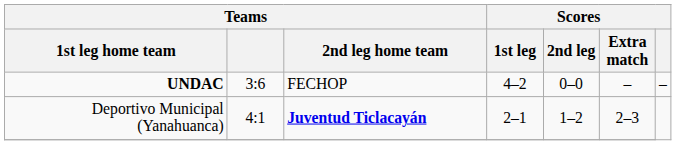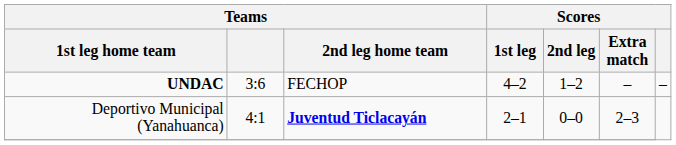UNDAC | Scores / 2nd leg: 0–0 -> 1–2
Deportivo Municipal (Yanahuanca) | Scores / 2nd leg: 1–2 -> 0–0
